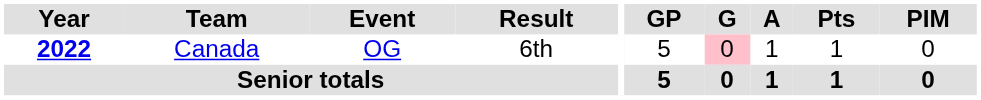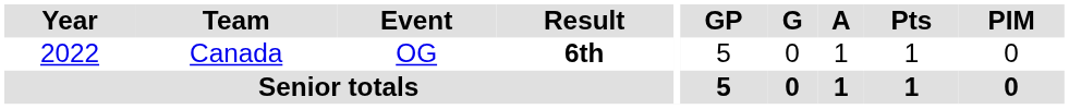Canada | Year: bold -> normal
Canada | Result: normal -> bold
Canada | G: pink background -> no background
